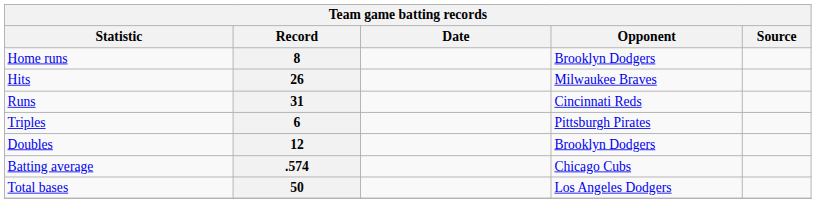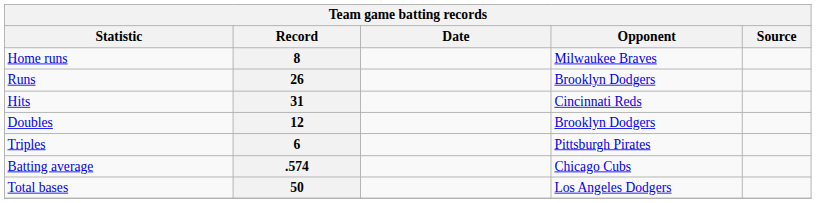8 | Opponent: Brooklyn Dodgers -> Milwaukee Braves
26 | Statistic: Hits -> Runs
26 | Opponent: Milwaukee Braves -> Brooklyn Dodgers
31 | Statistic: Runs -> Hits
rows swapped: 12 <-> 6
